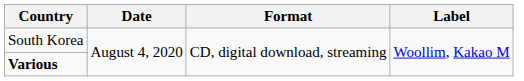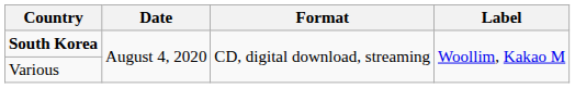South Korea | Country: normal -> bold
Various | Country: bold -> normal
